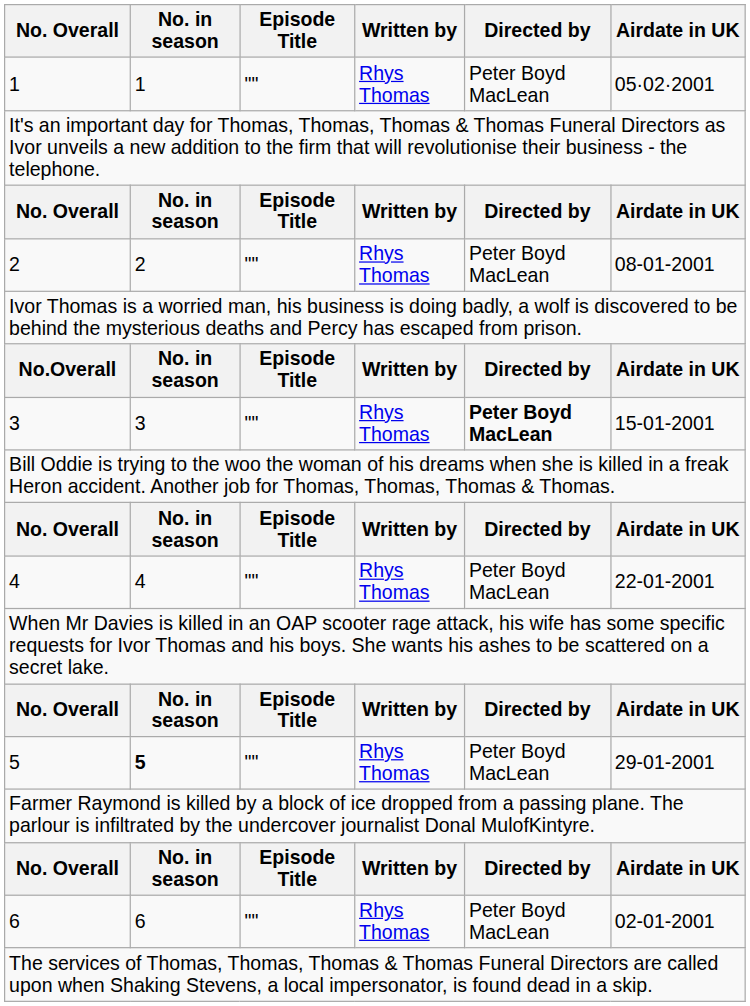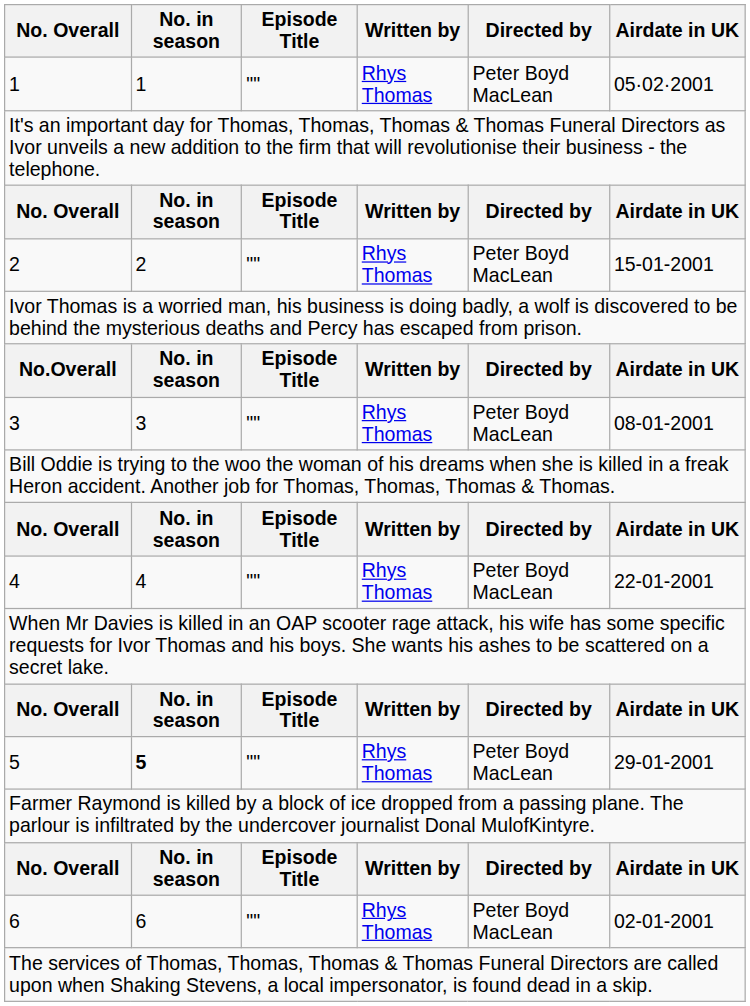row 5 | Airdate in UK: 08-01-2001 -> 15-01-2001
row 8 | Directed by: bold -> normal
row 8 | Airdate in UK: 15-01-2001 -> 08-01-2001
